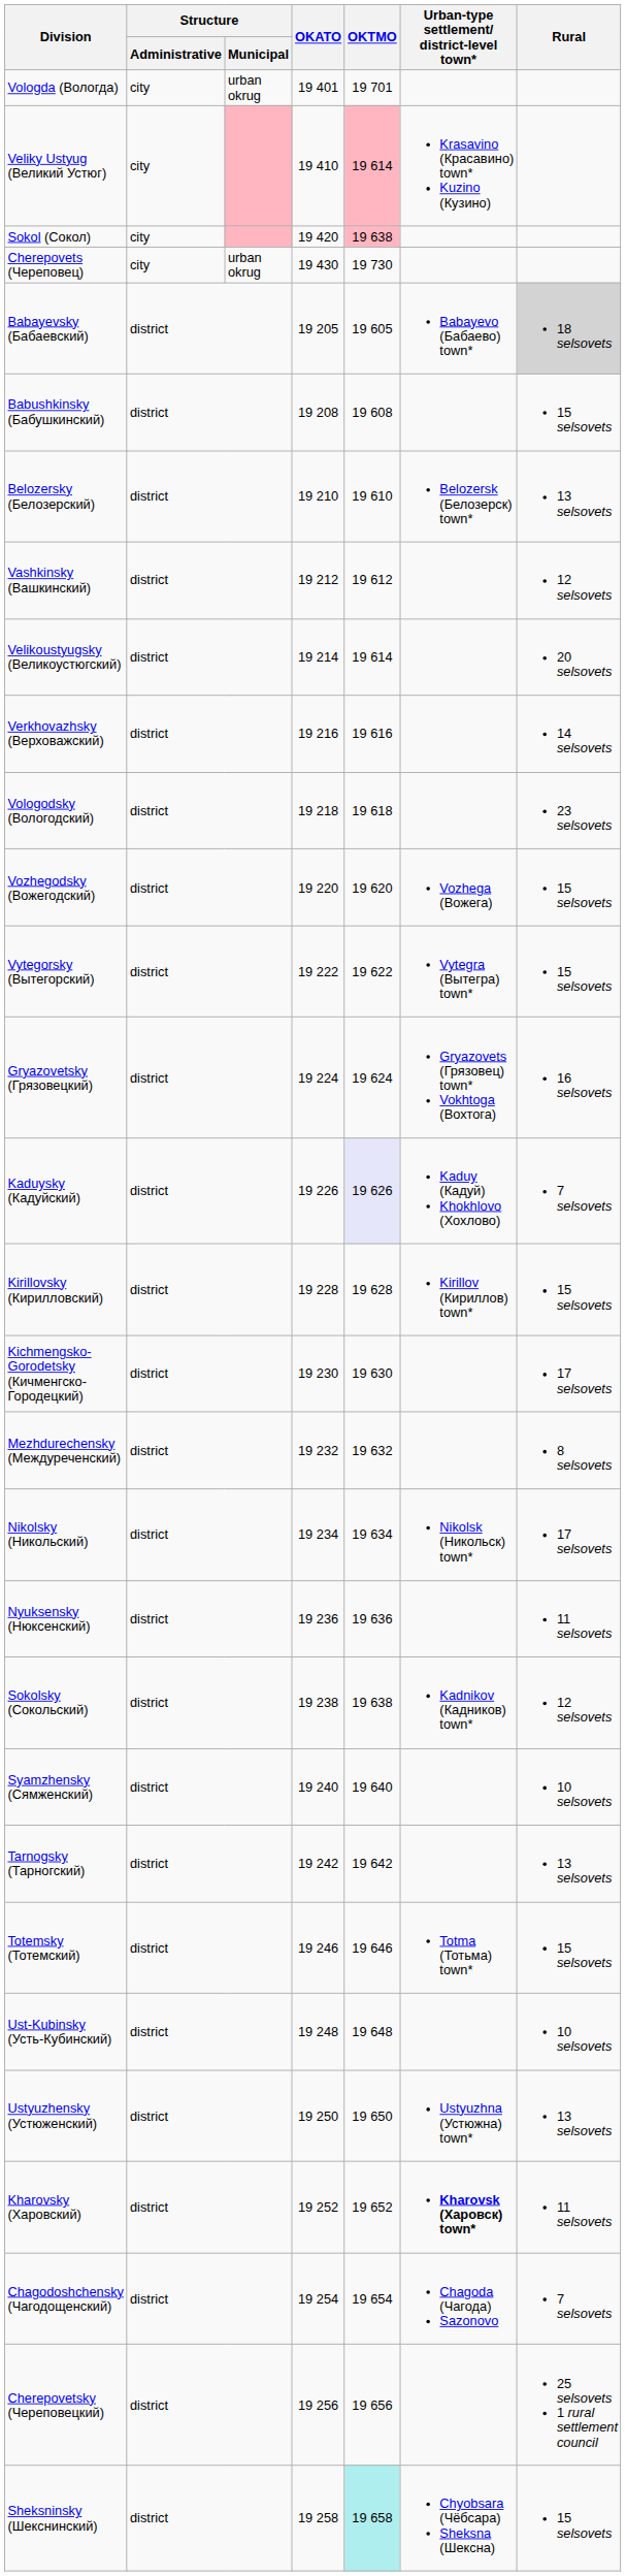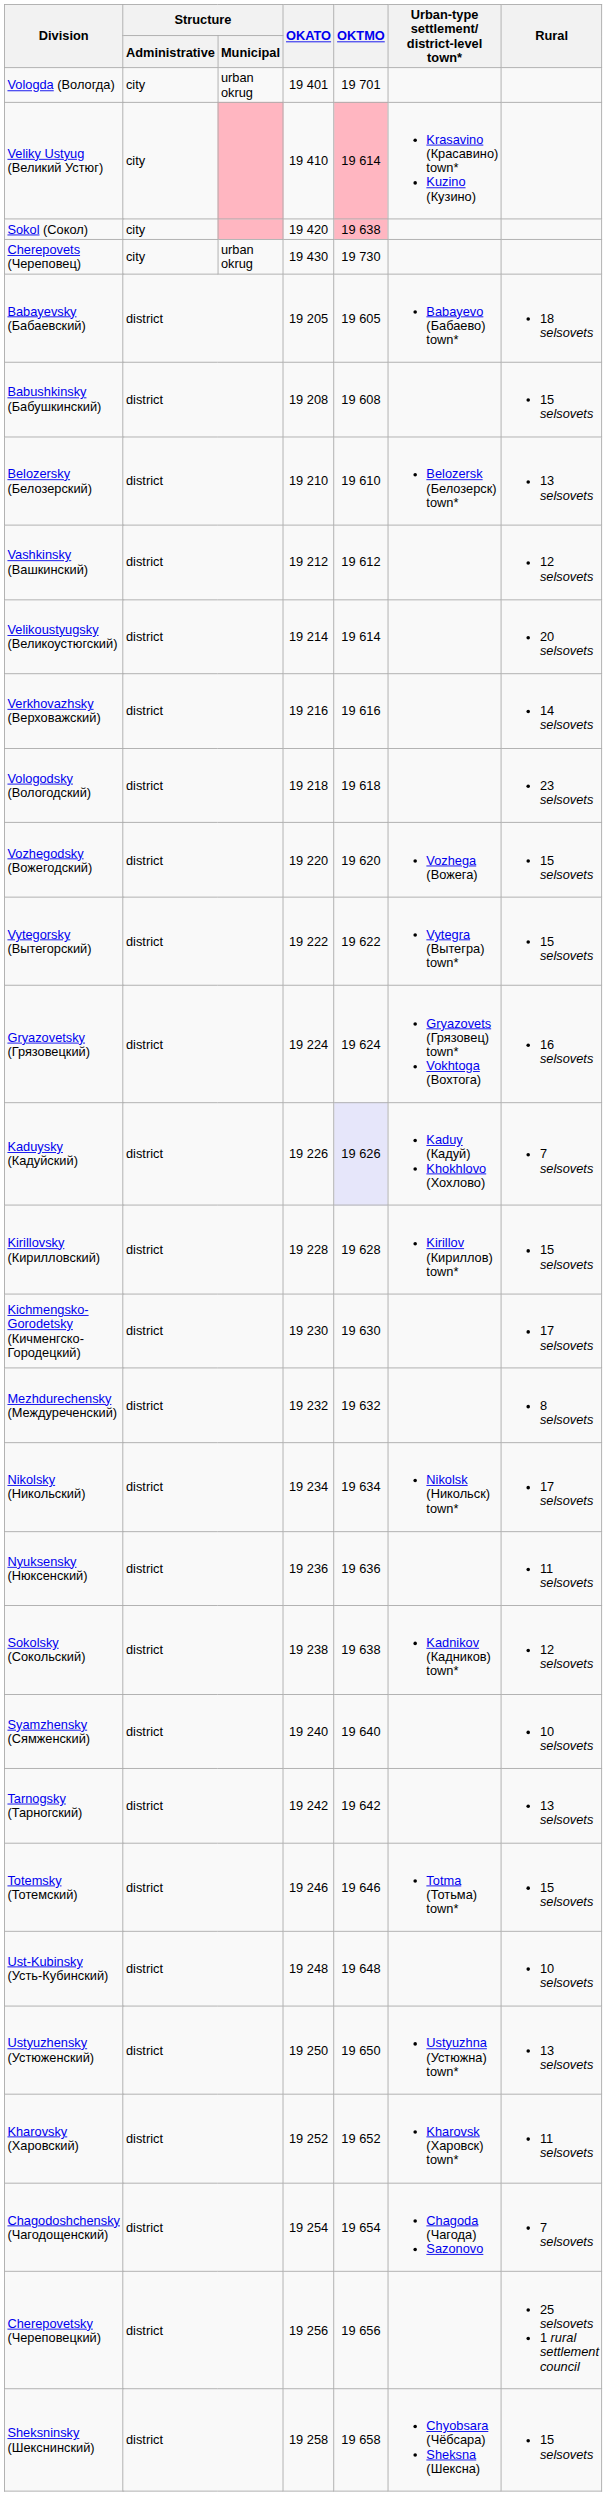Babayevsky (Бабаевский) | Rural: lightgrey background -> no background
Kharovsky (Харовский) | Urban-type settlement/ district-level town*: bold -> normal
Sheksninsky (Шекснинский) | OKTMO: paleturquoise background -> no background
